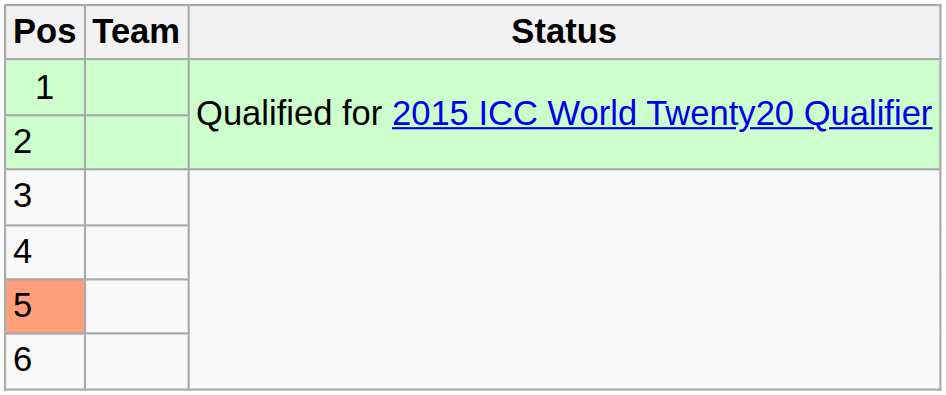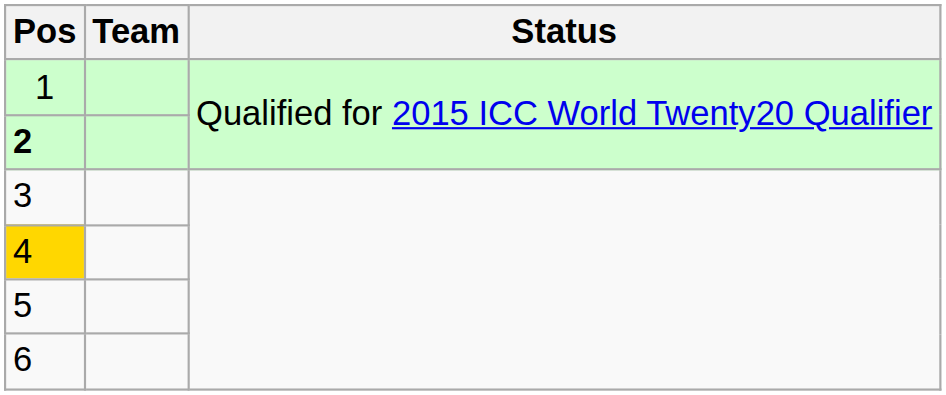2 | Pos: normal -> bold
4 | Pos: no background -> gold background
5 | Pos: lightsalmon background -> no background
